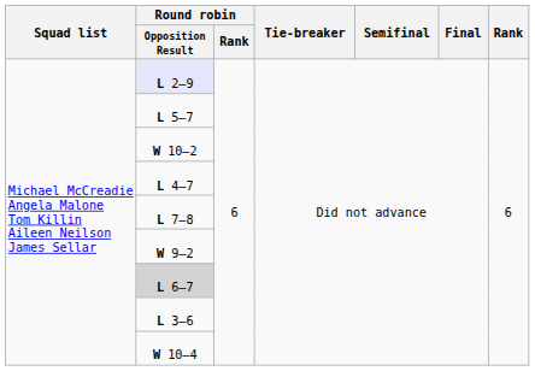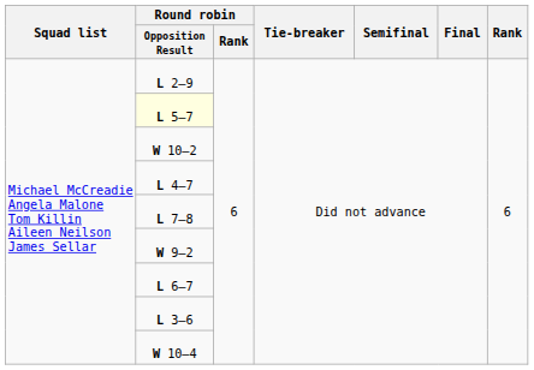L 2–9 | Round robin / Opposition Result: lavender background -> no background
L 5–7 | Round robin / Opposition Result: no background -> lightyellow background
L 6–7 | Round robin / Opposition Result: lightgrey background -> no background
